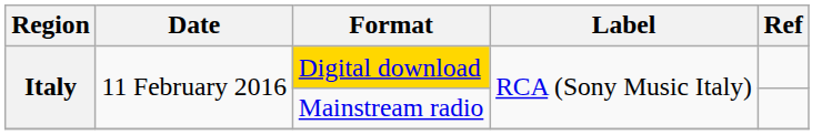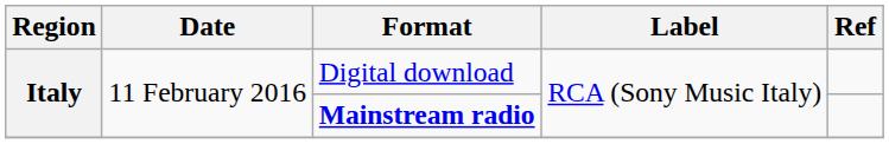Digital download | Format: gold background -> no background
Mainstream radio | Format: normal -> bold
